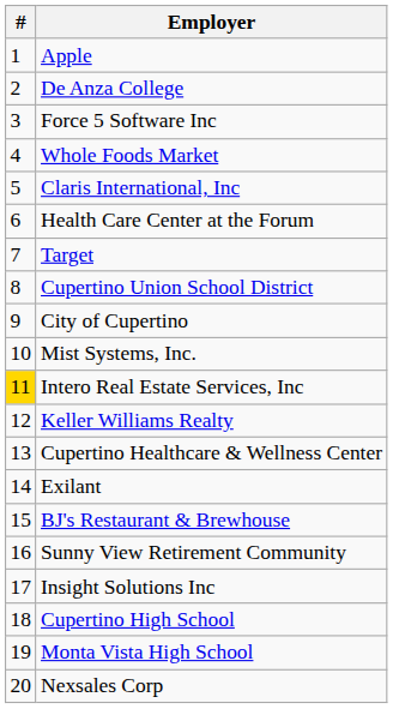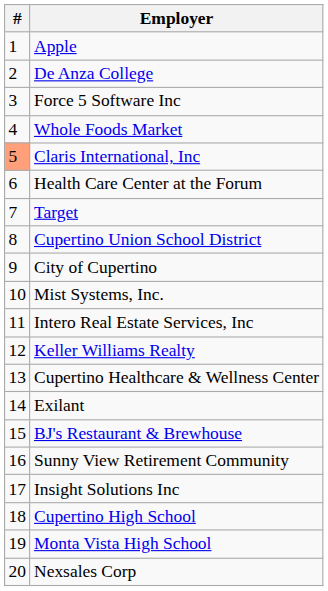Claris International, Inc | #: no background -> lightsalmon background
Intero Real Estate Services, Inc | #: gold background -> no background
